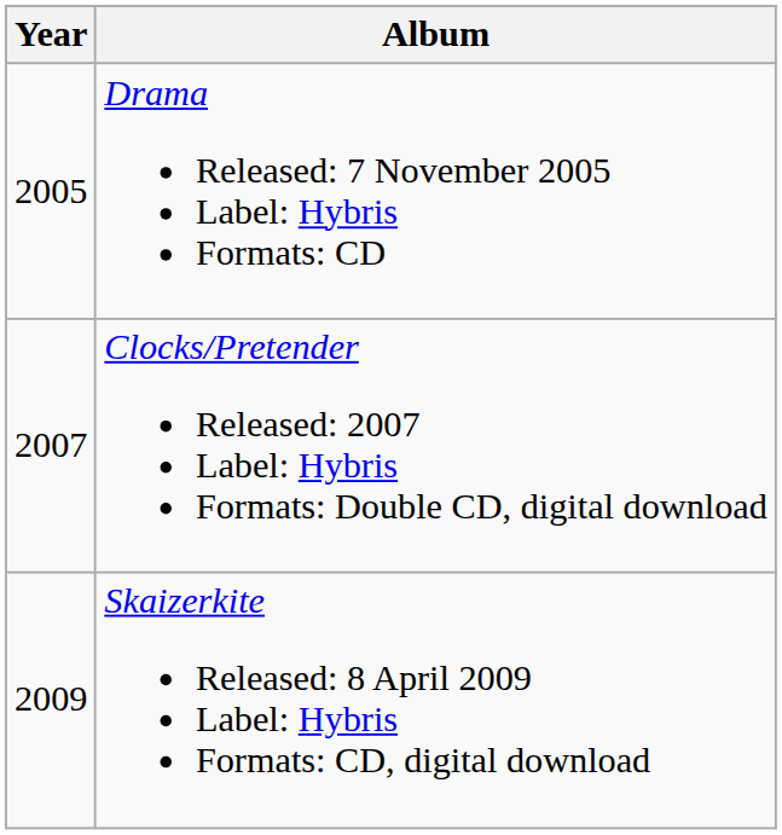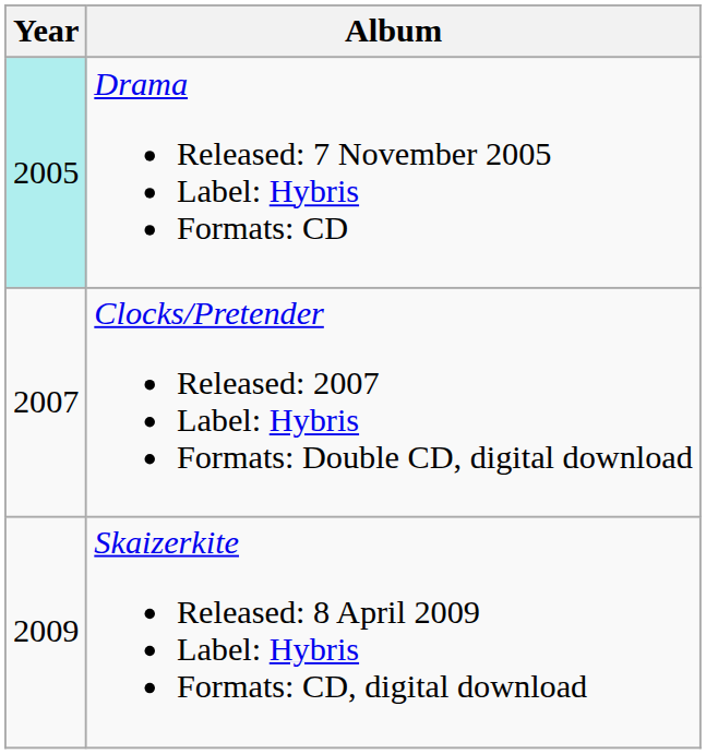Drama Released: 7 November 2005 Label: Hybris Formats: CD | Year: no background -> paleturquoise background
